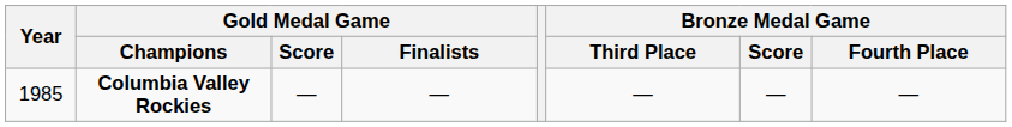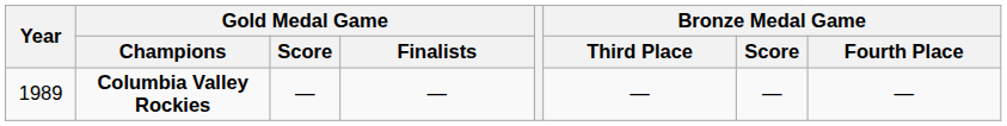Columbia Valley Rockies | Year: 1985 -> 1989
